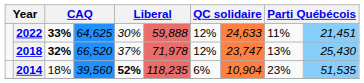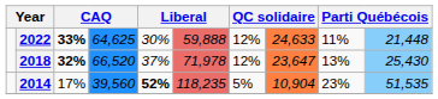2022 | column 10: 21,451 -> 21,448
2018 | column 8: 23,747 -> 23,647
2014 | column 3: 18% -> 17%
2014 | column 7: 6% -> 5%
